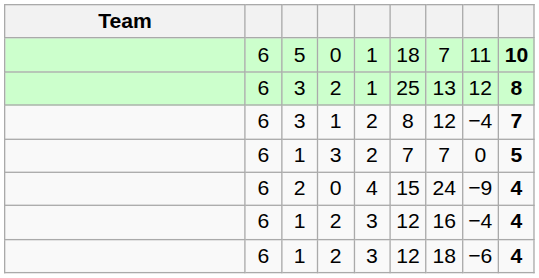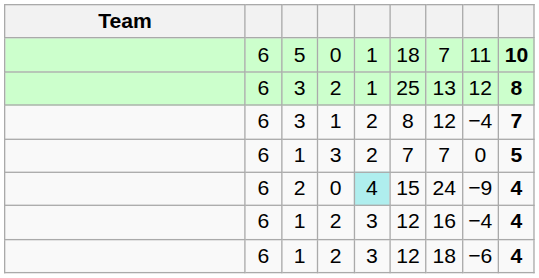row 6 | column 5: no background -> paleturquoise background
